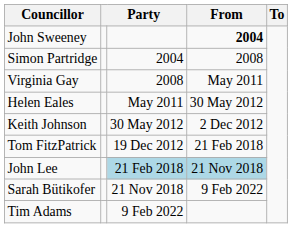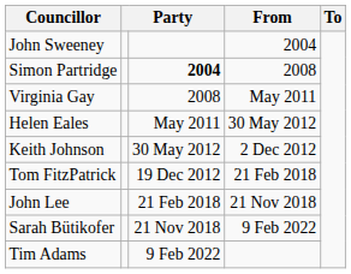John Sweeney | From: bold -> normal
Simon Partridge | column 3: normal -> bold
John Lee | column 3: lightblue background -> no background
John Lee | From: lightblue background -> no background
